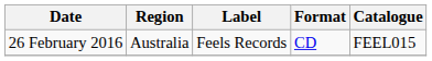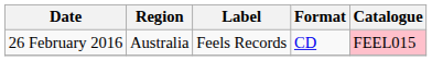26 February 2016 | Catalogue: no background -> pink background
